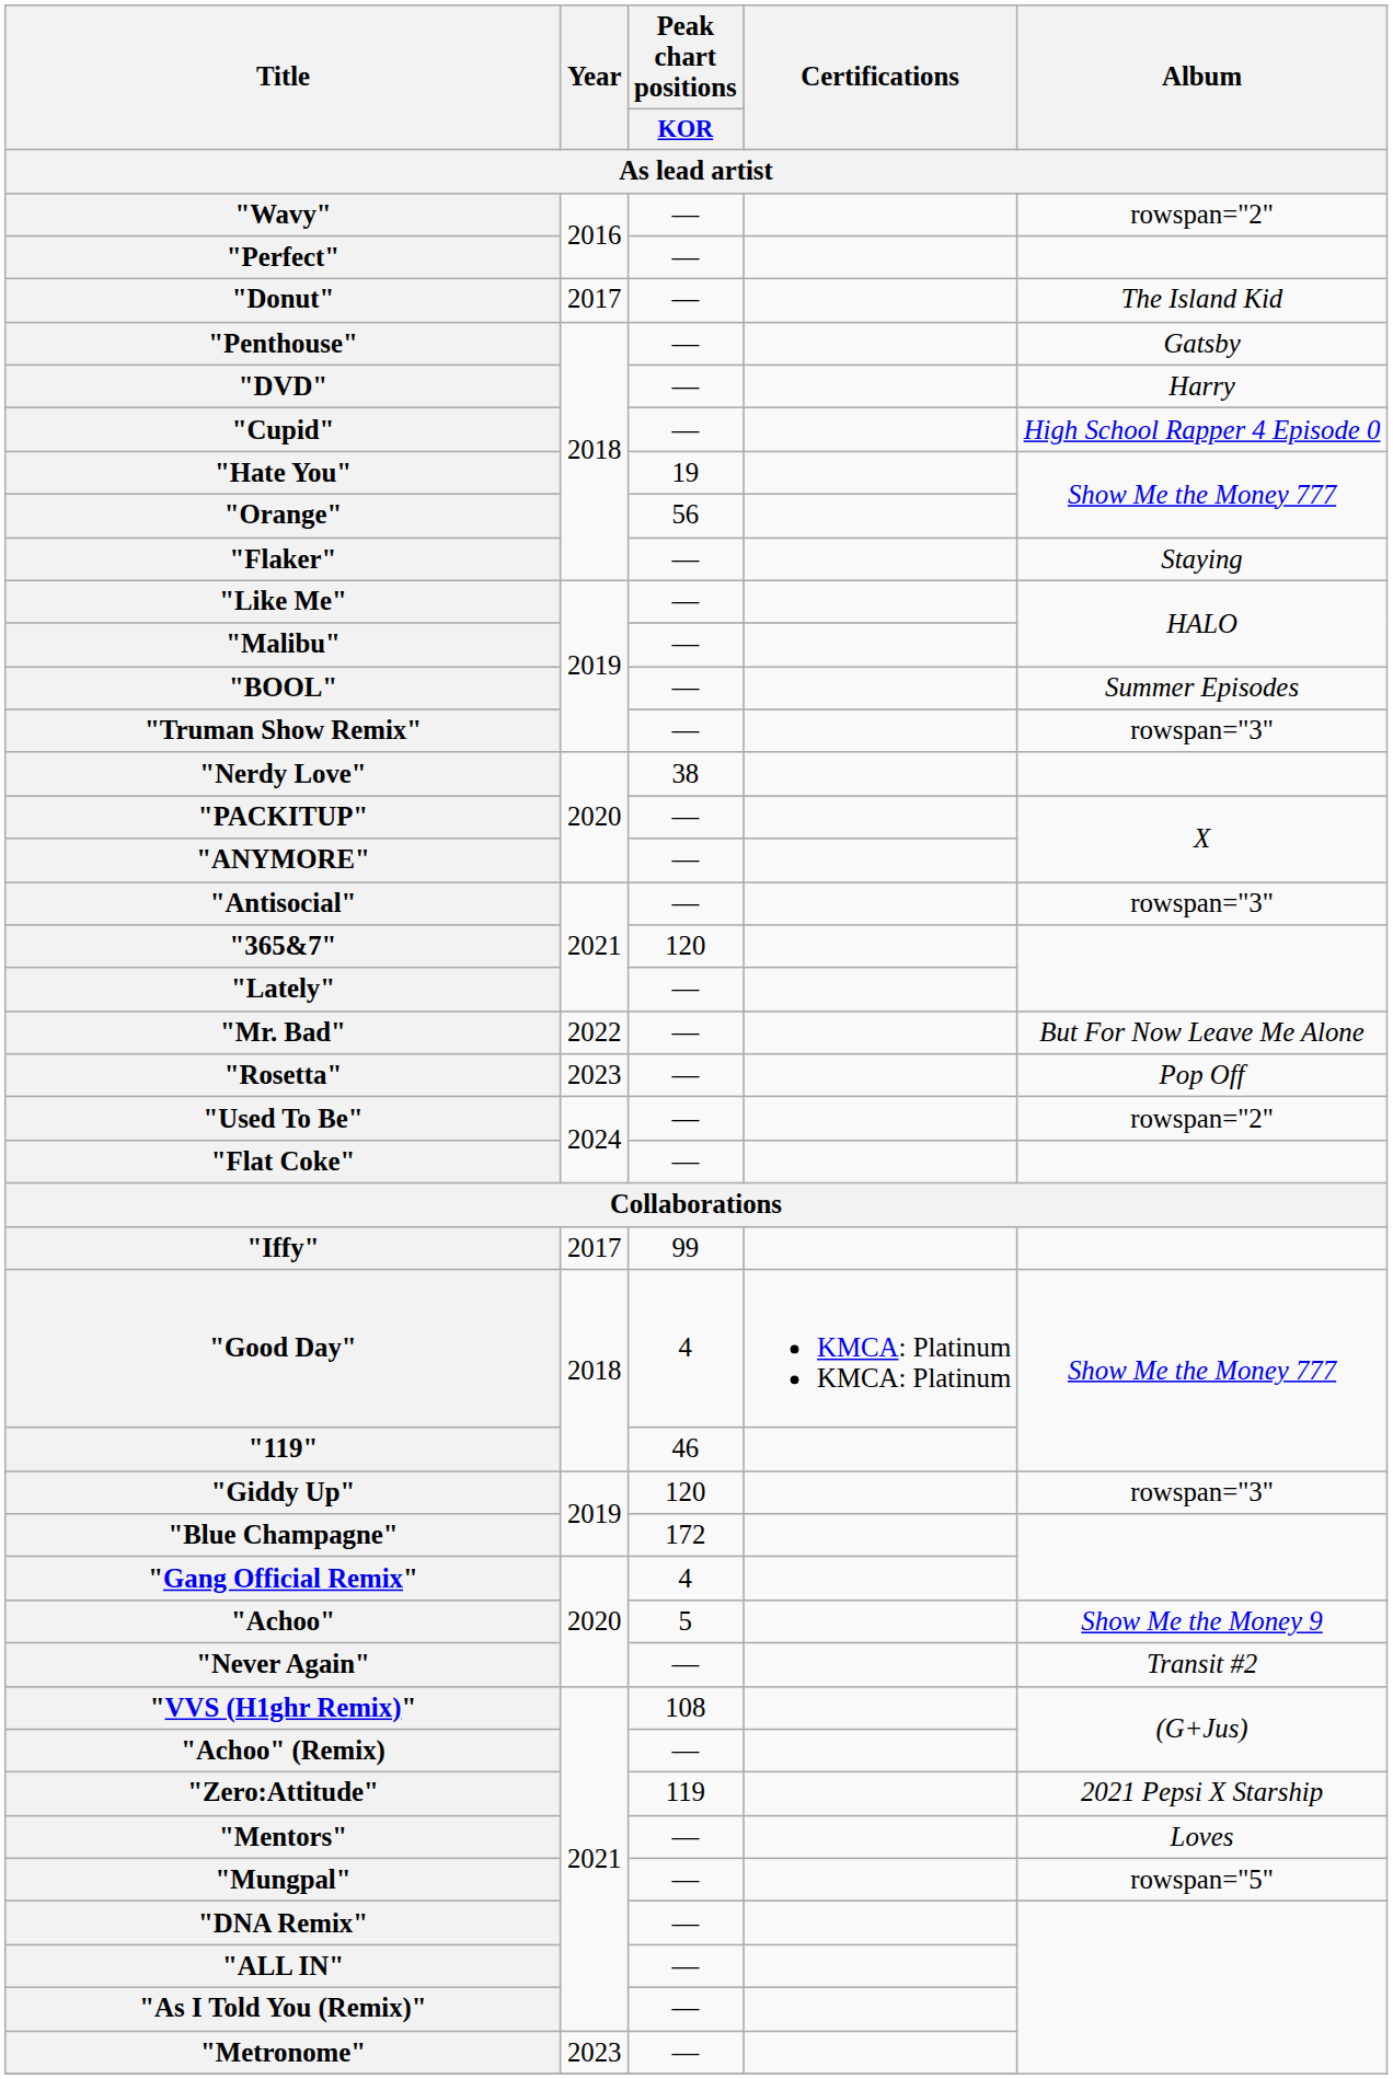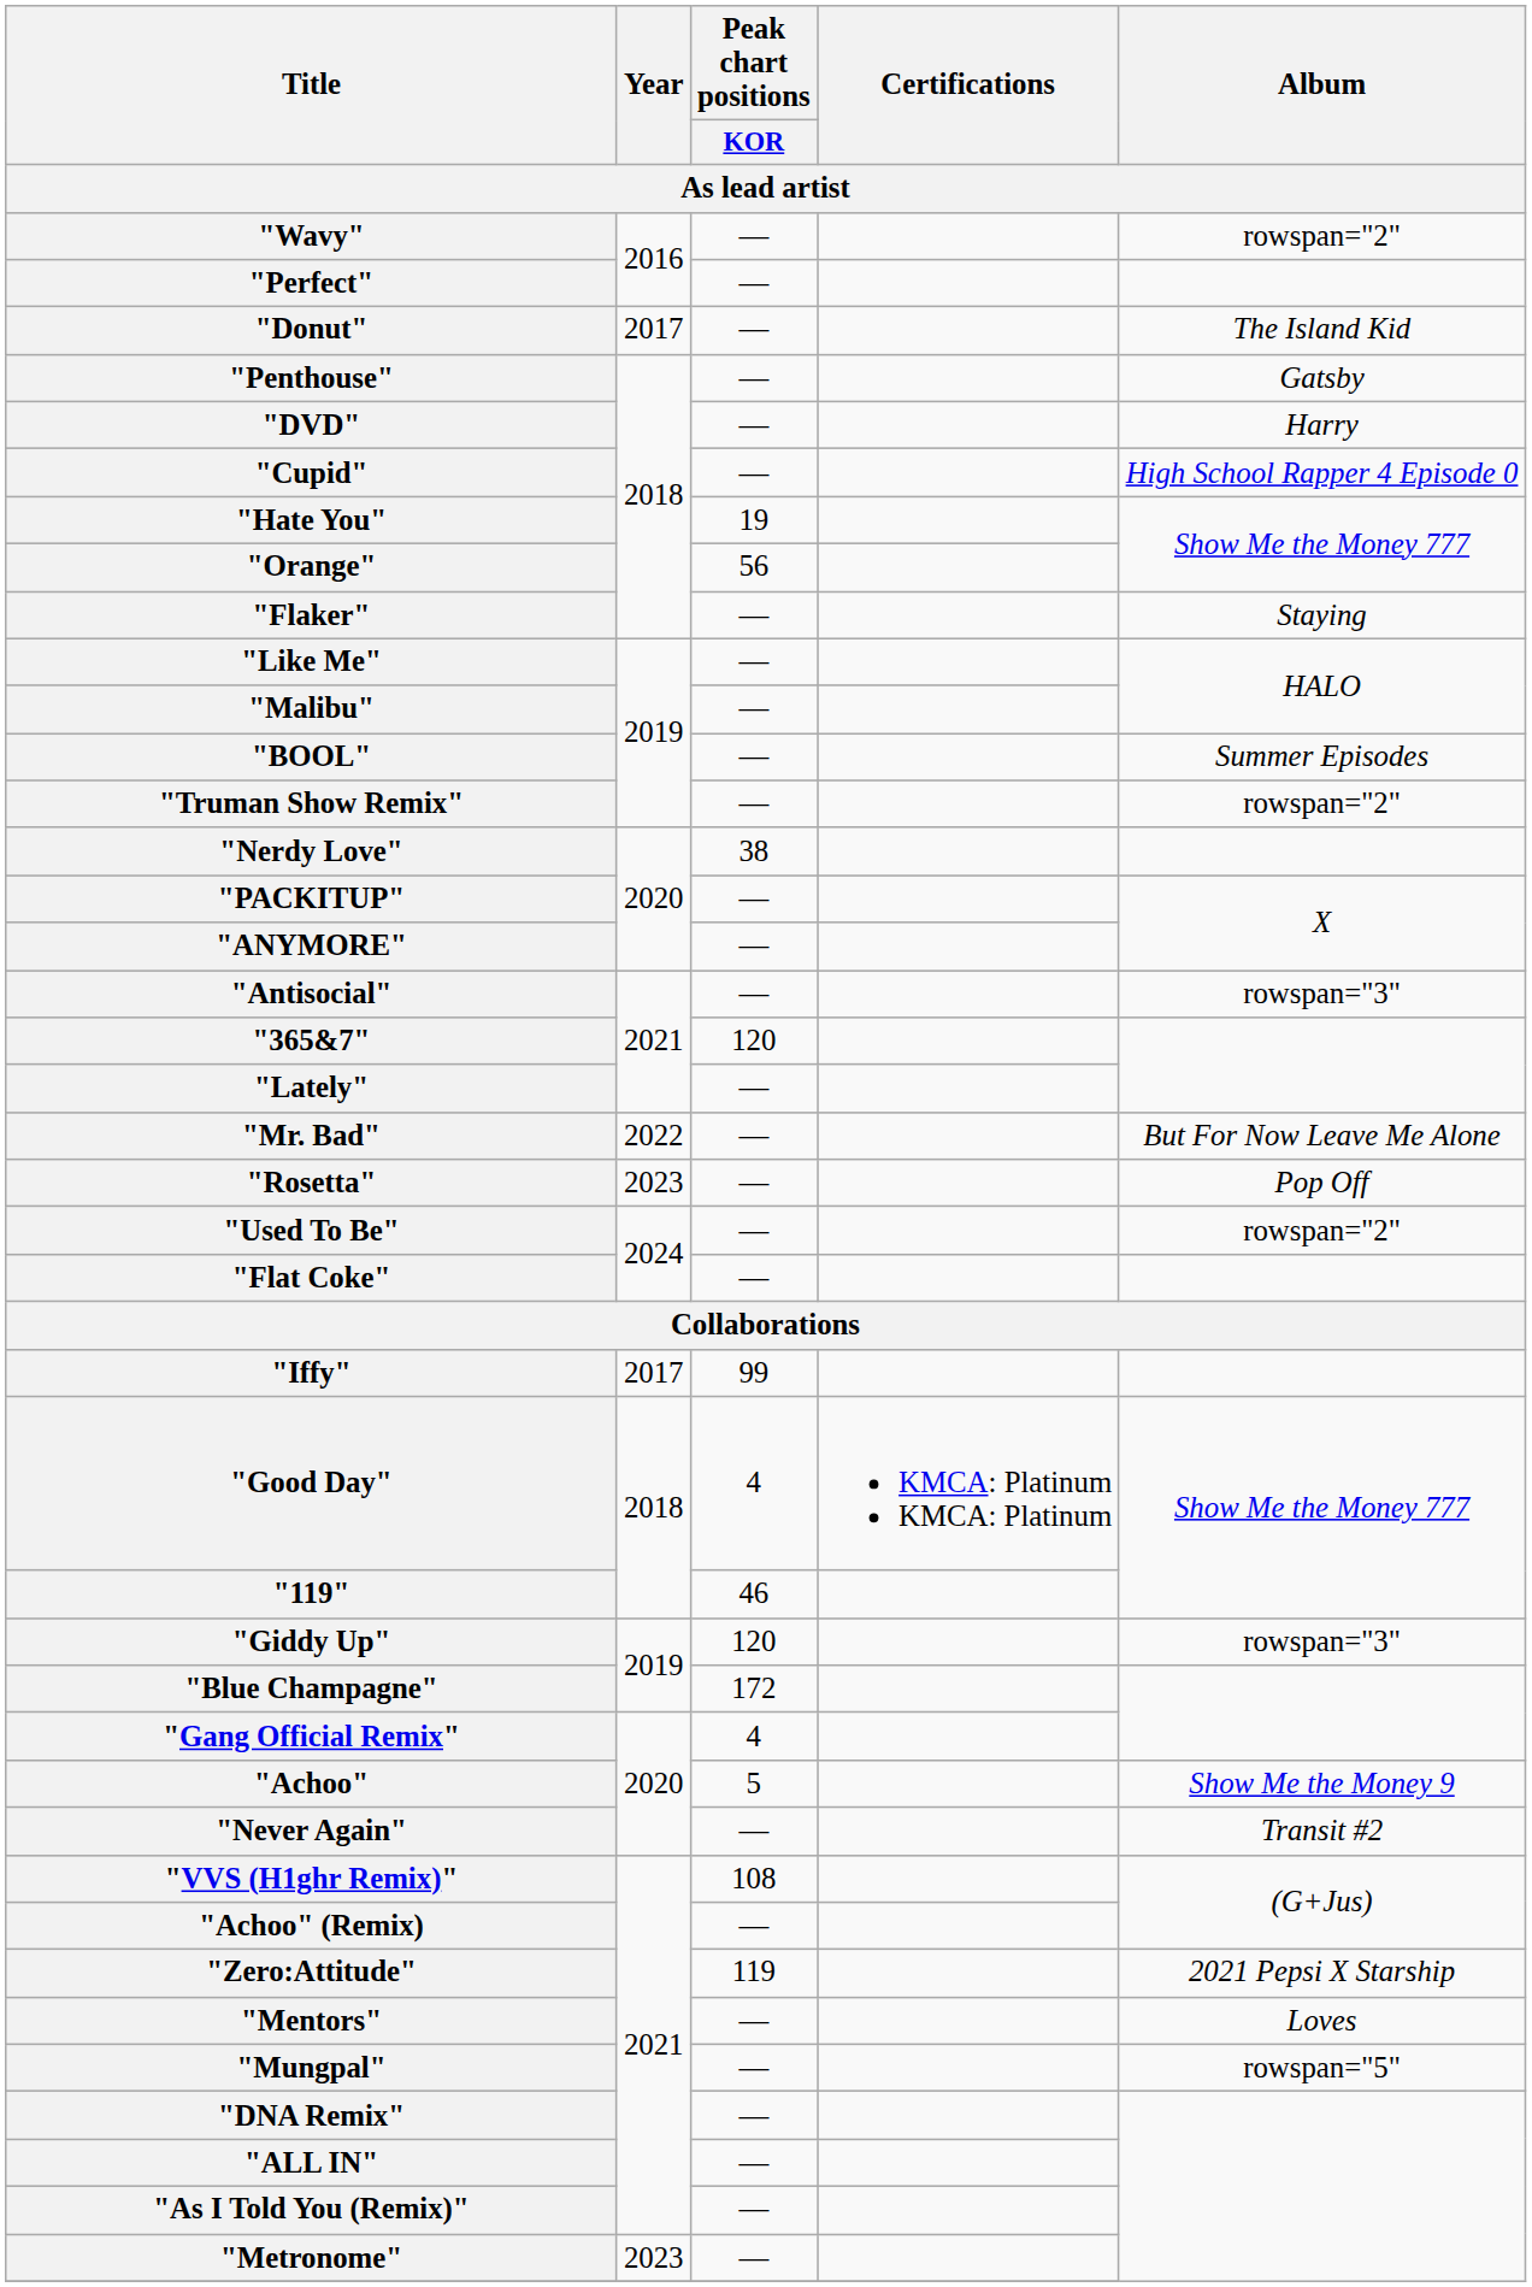"Truman Show Remix" | Album: rowspan="3" -> rowspan="2"
